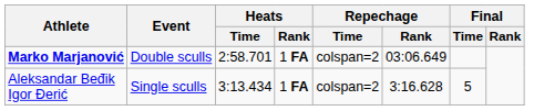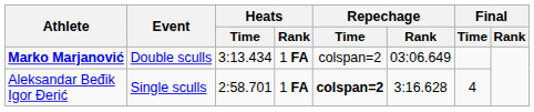Marko Marjanović | Heats / Time: 2:58.701 -> 3:13.434
Aleksandar Beđik Igor Đerić | Heats / Time: 3:13.434 -> 2:58.701
Aleksandar Beđik Igor Đerić | Repechage / Time: normal -> bold
Aleksandar Beđik Igor Đerić | Final / Time: 5 -> 4
